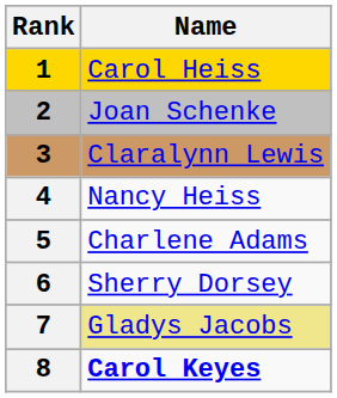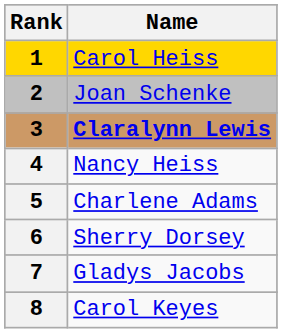Claralynn Lewis | Name: normal -> bold
Gladys Jacobs | Name: khaki background -> no background
Carol Keyes | Name: bold -> normal
